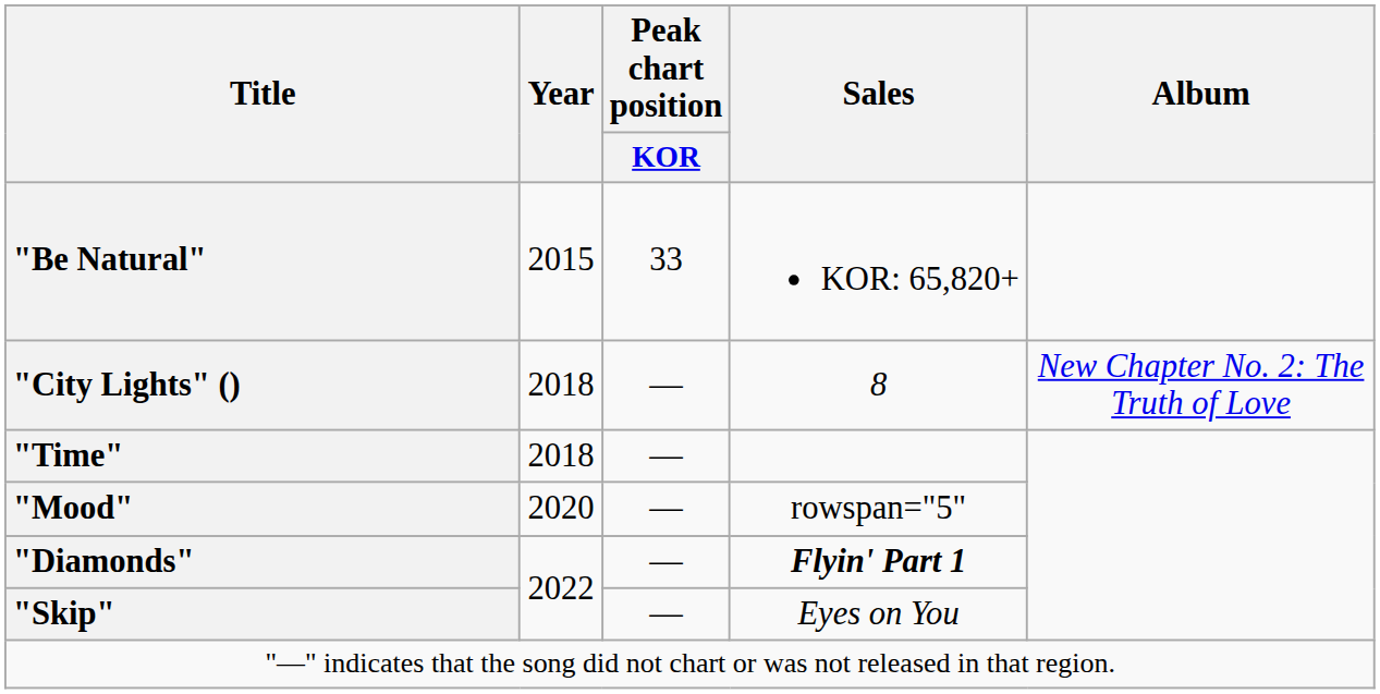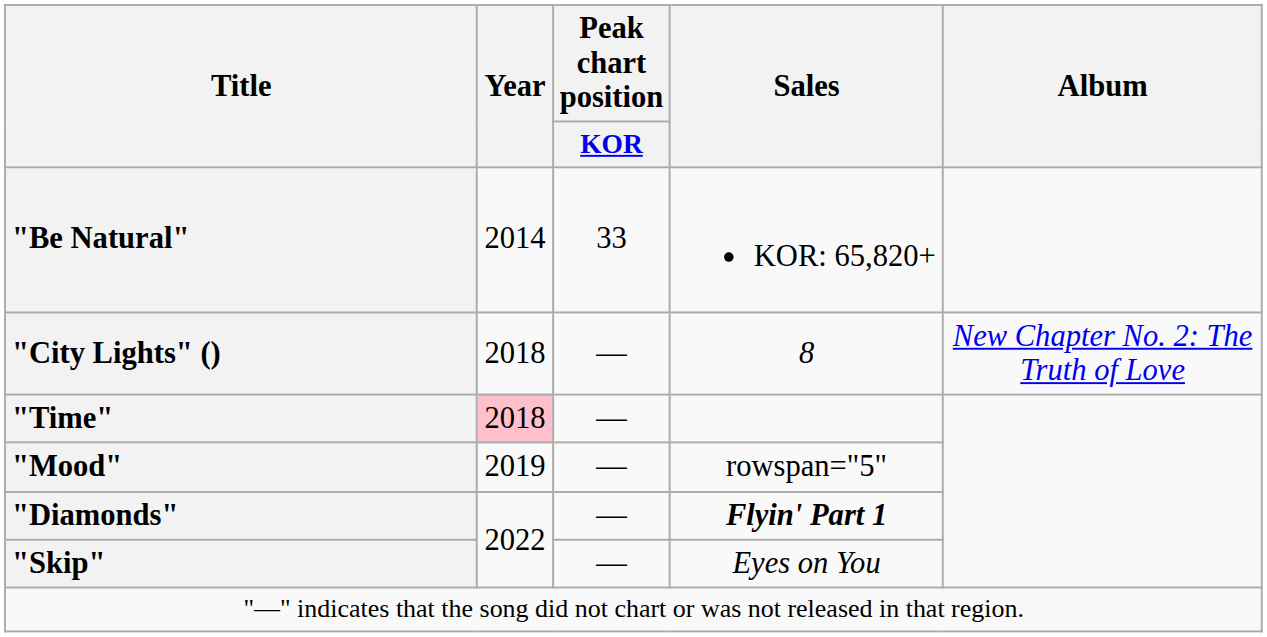"Be Natural" | Year: 2015 -> 2014
"Time" | Year: no background -> pink background
"Mood" | Year: 2020 -> 2019
